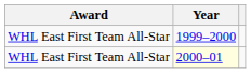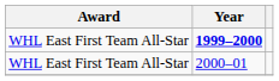row 2 | Year: normal -> bold
row 3 | Year: lightyellow background -> no background
